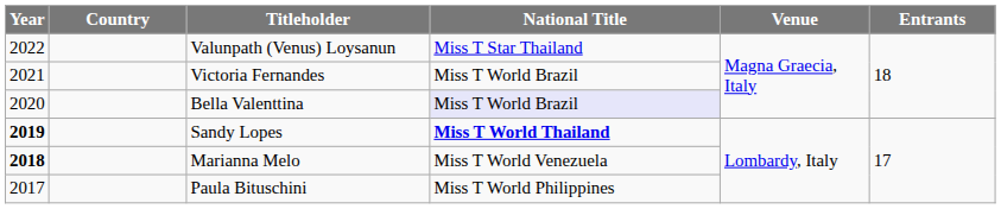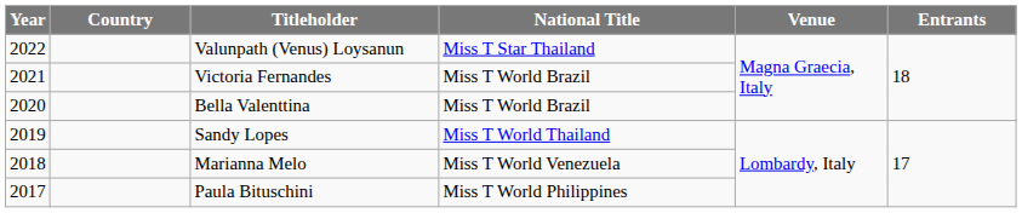Bella Valenttina | National Title: lavender background -> no background
Sandy Lopes | Year: bold -> normal
Sandy Lopes | National Title: bold -> normal
Marianna Melo | Year: bold -> normal
